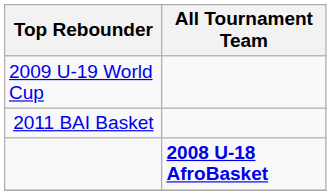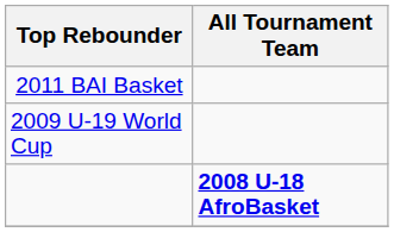row 2 | Top Rebounder: 2009 U-19 World Cup -> 2011 BAI Basket
row 3 | Top Rebounder: 2011 BAI Basket -> 2009 U-19 World Cup
